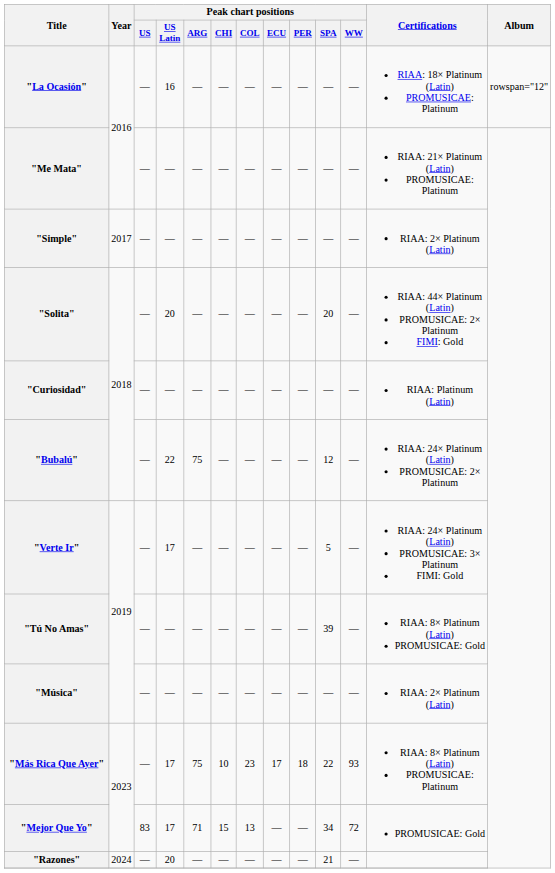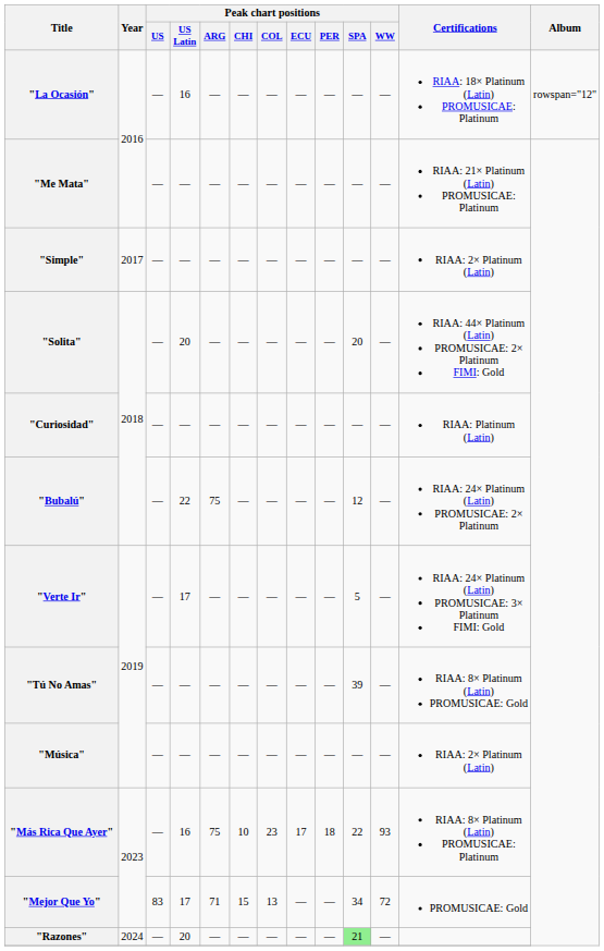"Más Rica Que Ayer" | Peak chart positions / US Latin: 17 -> 16
"Razones" | Peak chart positions / SPA: no background -> lightgreen background
